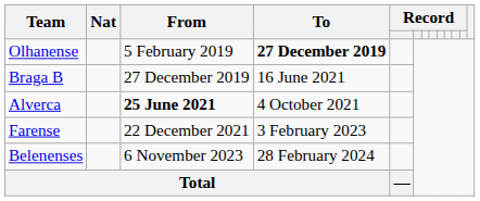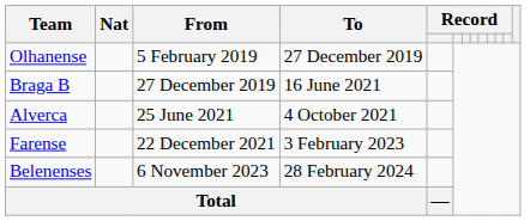Olhanense | To: bold -> normal
Alverca | From: bold -> normal
